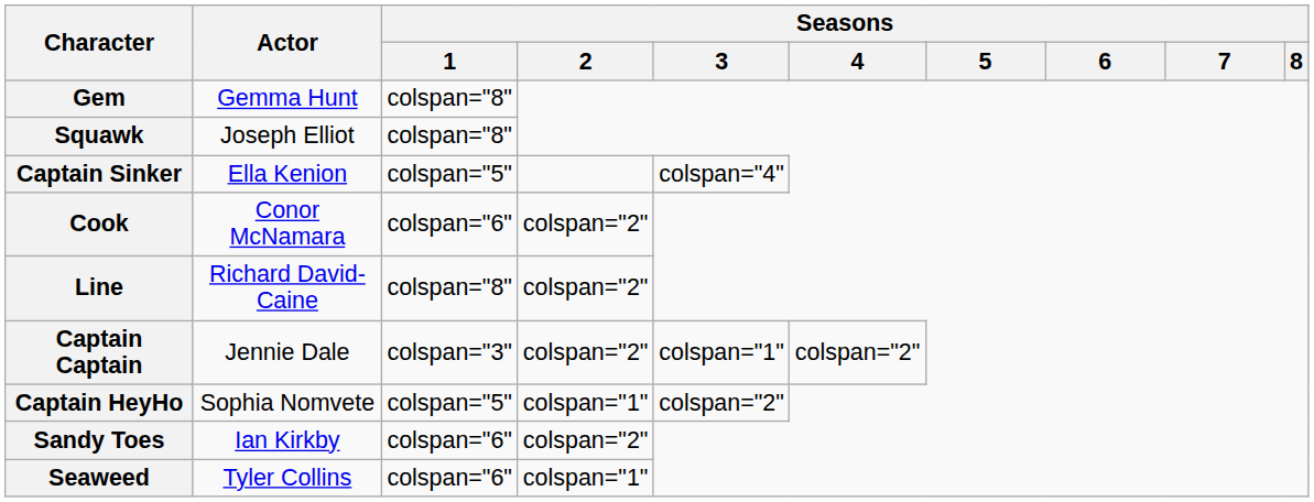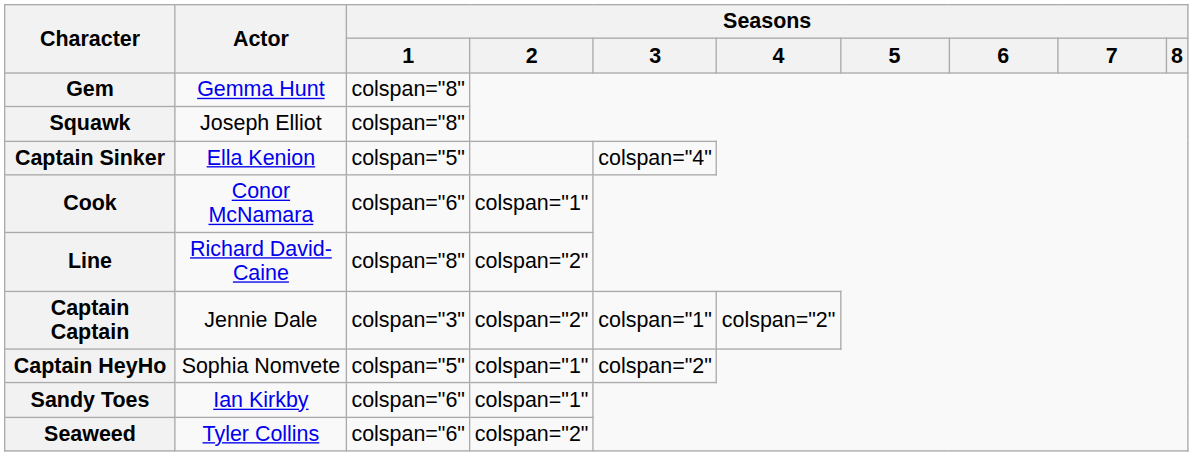Cook | Seasons / 2: colspan="2" -> colspan="1"
Sandy Toes | Seasons / 2: colspan="2" -> colspan="1"
Seaweed | Seasons / 2: colspan="1" -> colspan="2"
